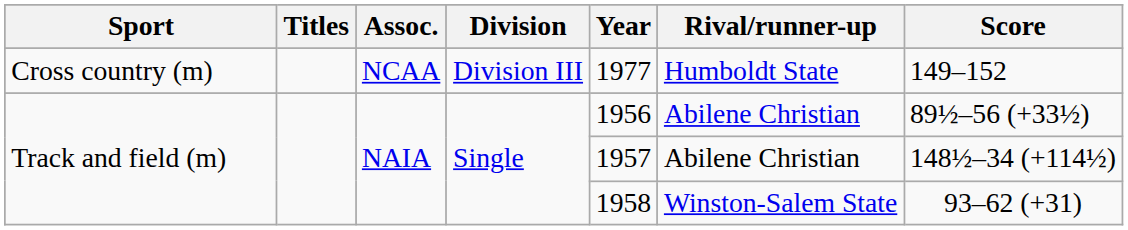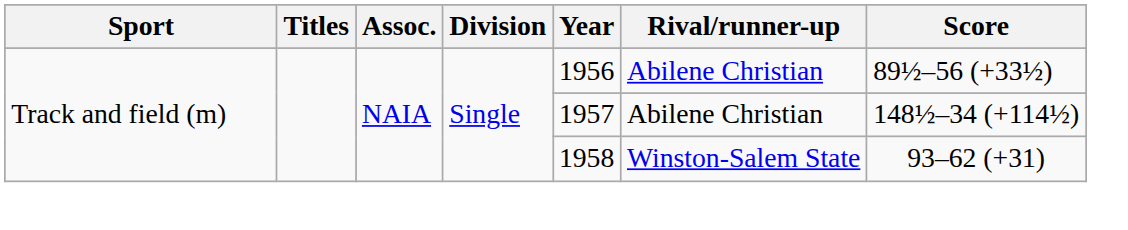- row: Cross country (m) | NCAA | Division III | 1977 | Humboldt State | 149–152
